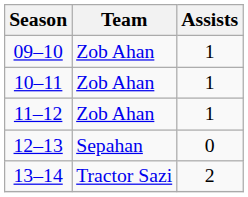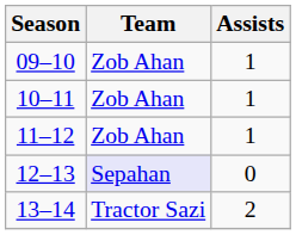12–13 | Team: no background -> lavender background
